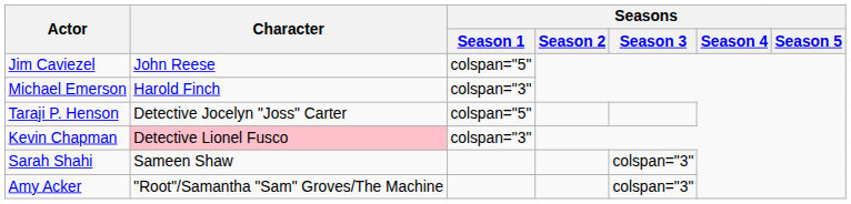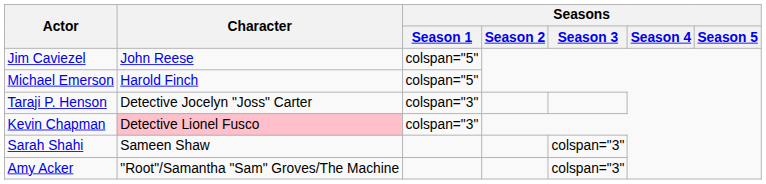Michael Emerson | Seasons / Season 1: colspan="3" -> colspan="5"
Taraji P. Henson | Seasons / Season 1: colspan="5" -> colspan="3"
